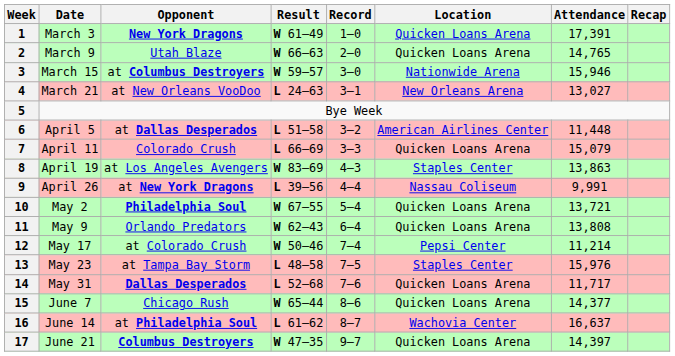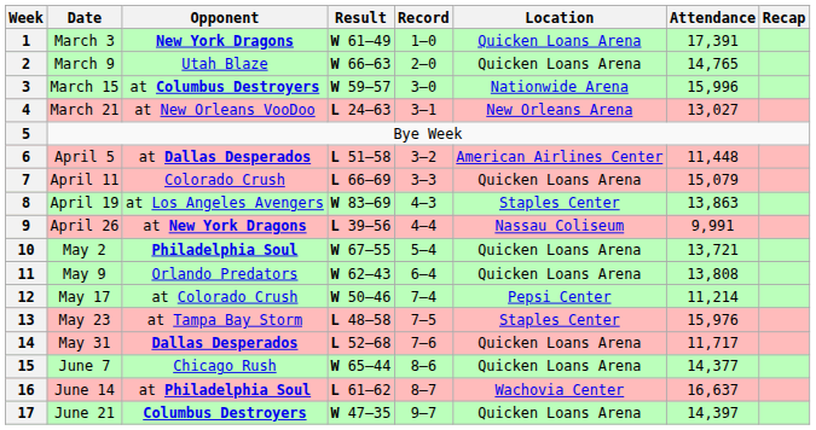3 | Attendance: 15,946 -> 15,996
